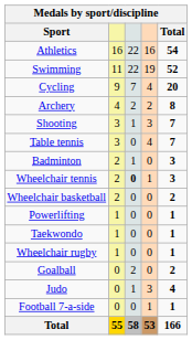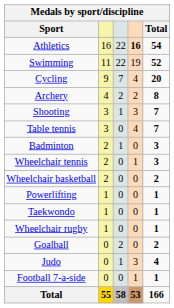Athletics | column 4: normal -> bold
Wheelchair tennis | column 3: bold -> normal
